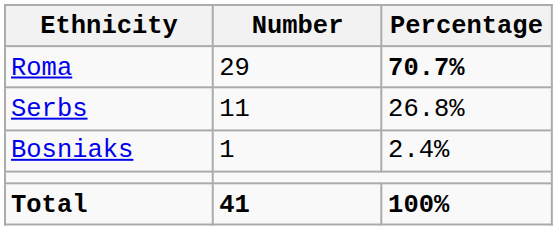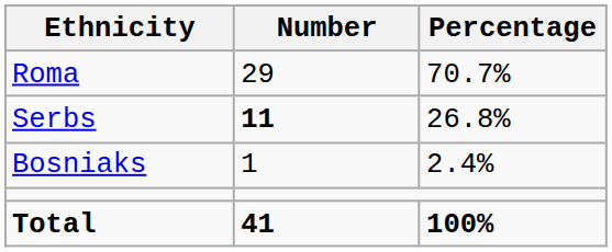Roma | Percentage: bold -> normal
Serbs | Number: normal -> bold
